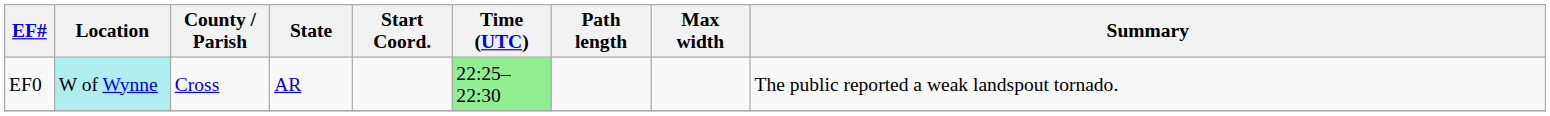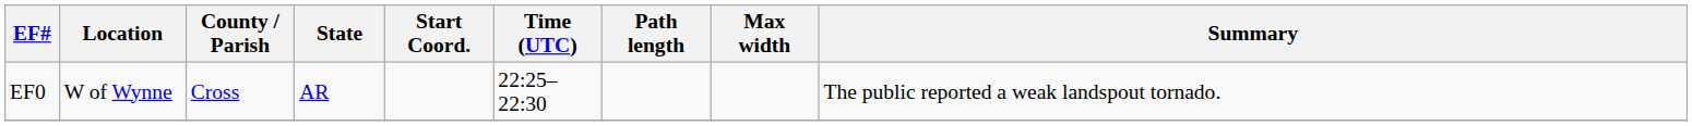EF0 | Location: paleturquoise background -> no background
EF0 | Time (UTC): lightgreen background -> no background
